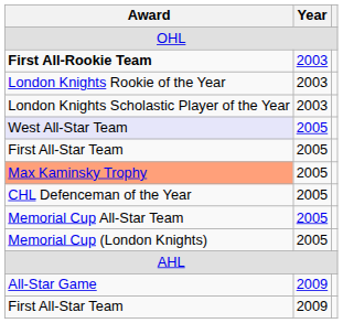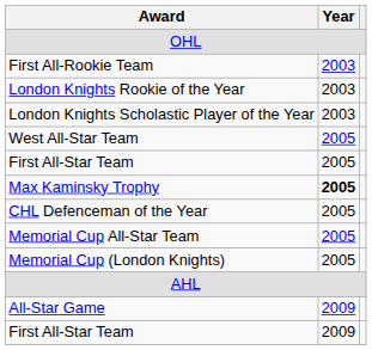First All-Rookie Team | Award: bold -> normal
West All-Star Team | Award: lavender background -> no background
Max Kaminsky Trophy | Award: lightsalmon background -> no background
Max Kaminsky Trophy | Year: normal -> bold
